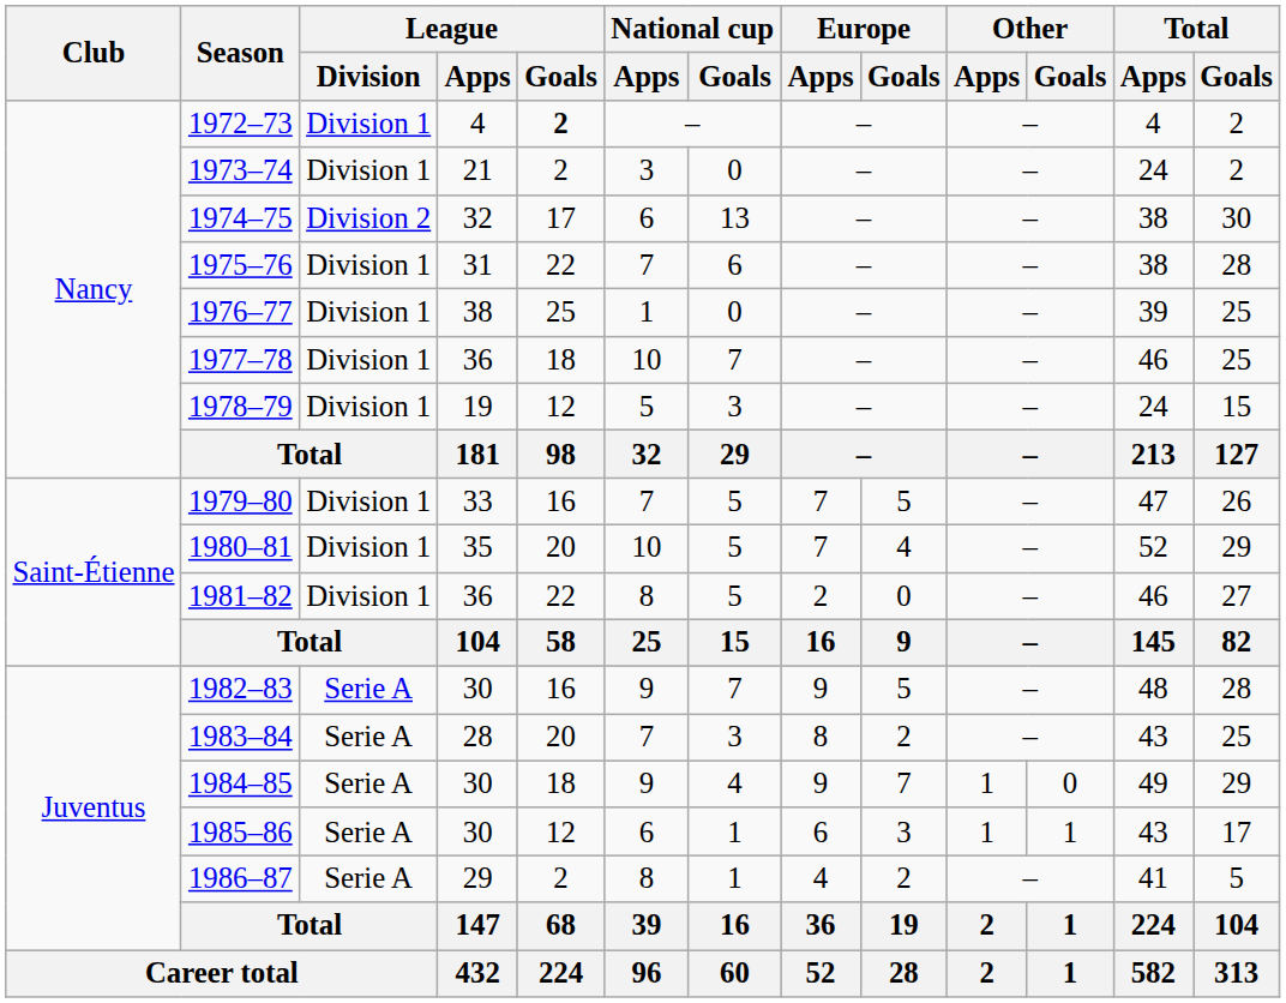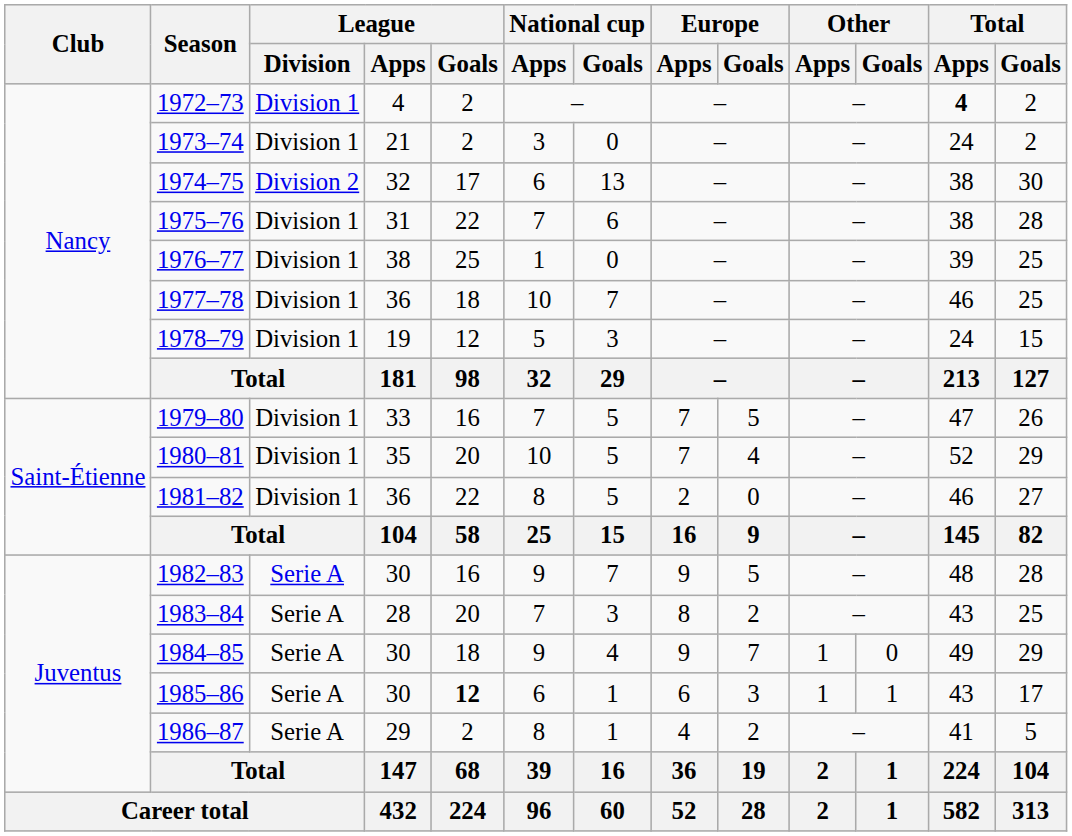1972–73 | League / Goals: bold -> normal
1972–73 | Total / Apps: normal -> bold
1985–86 | League / Goals: normal -> bold
